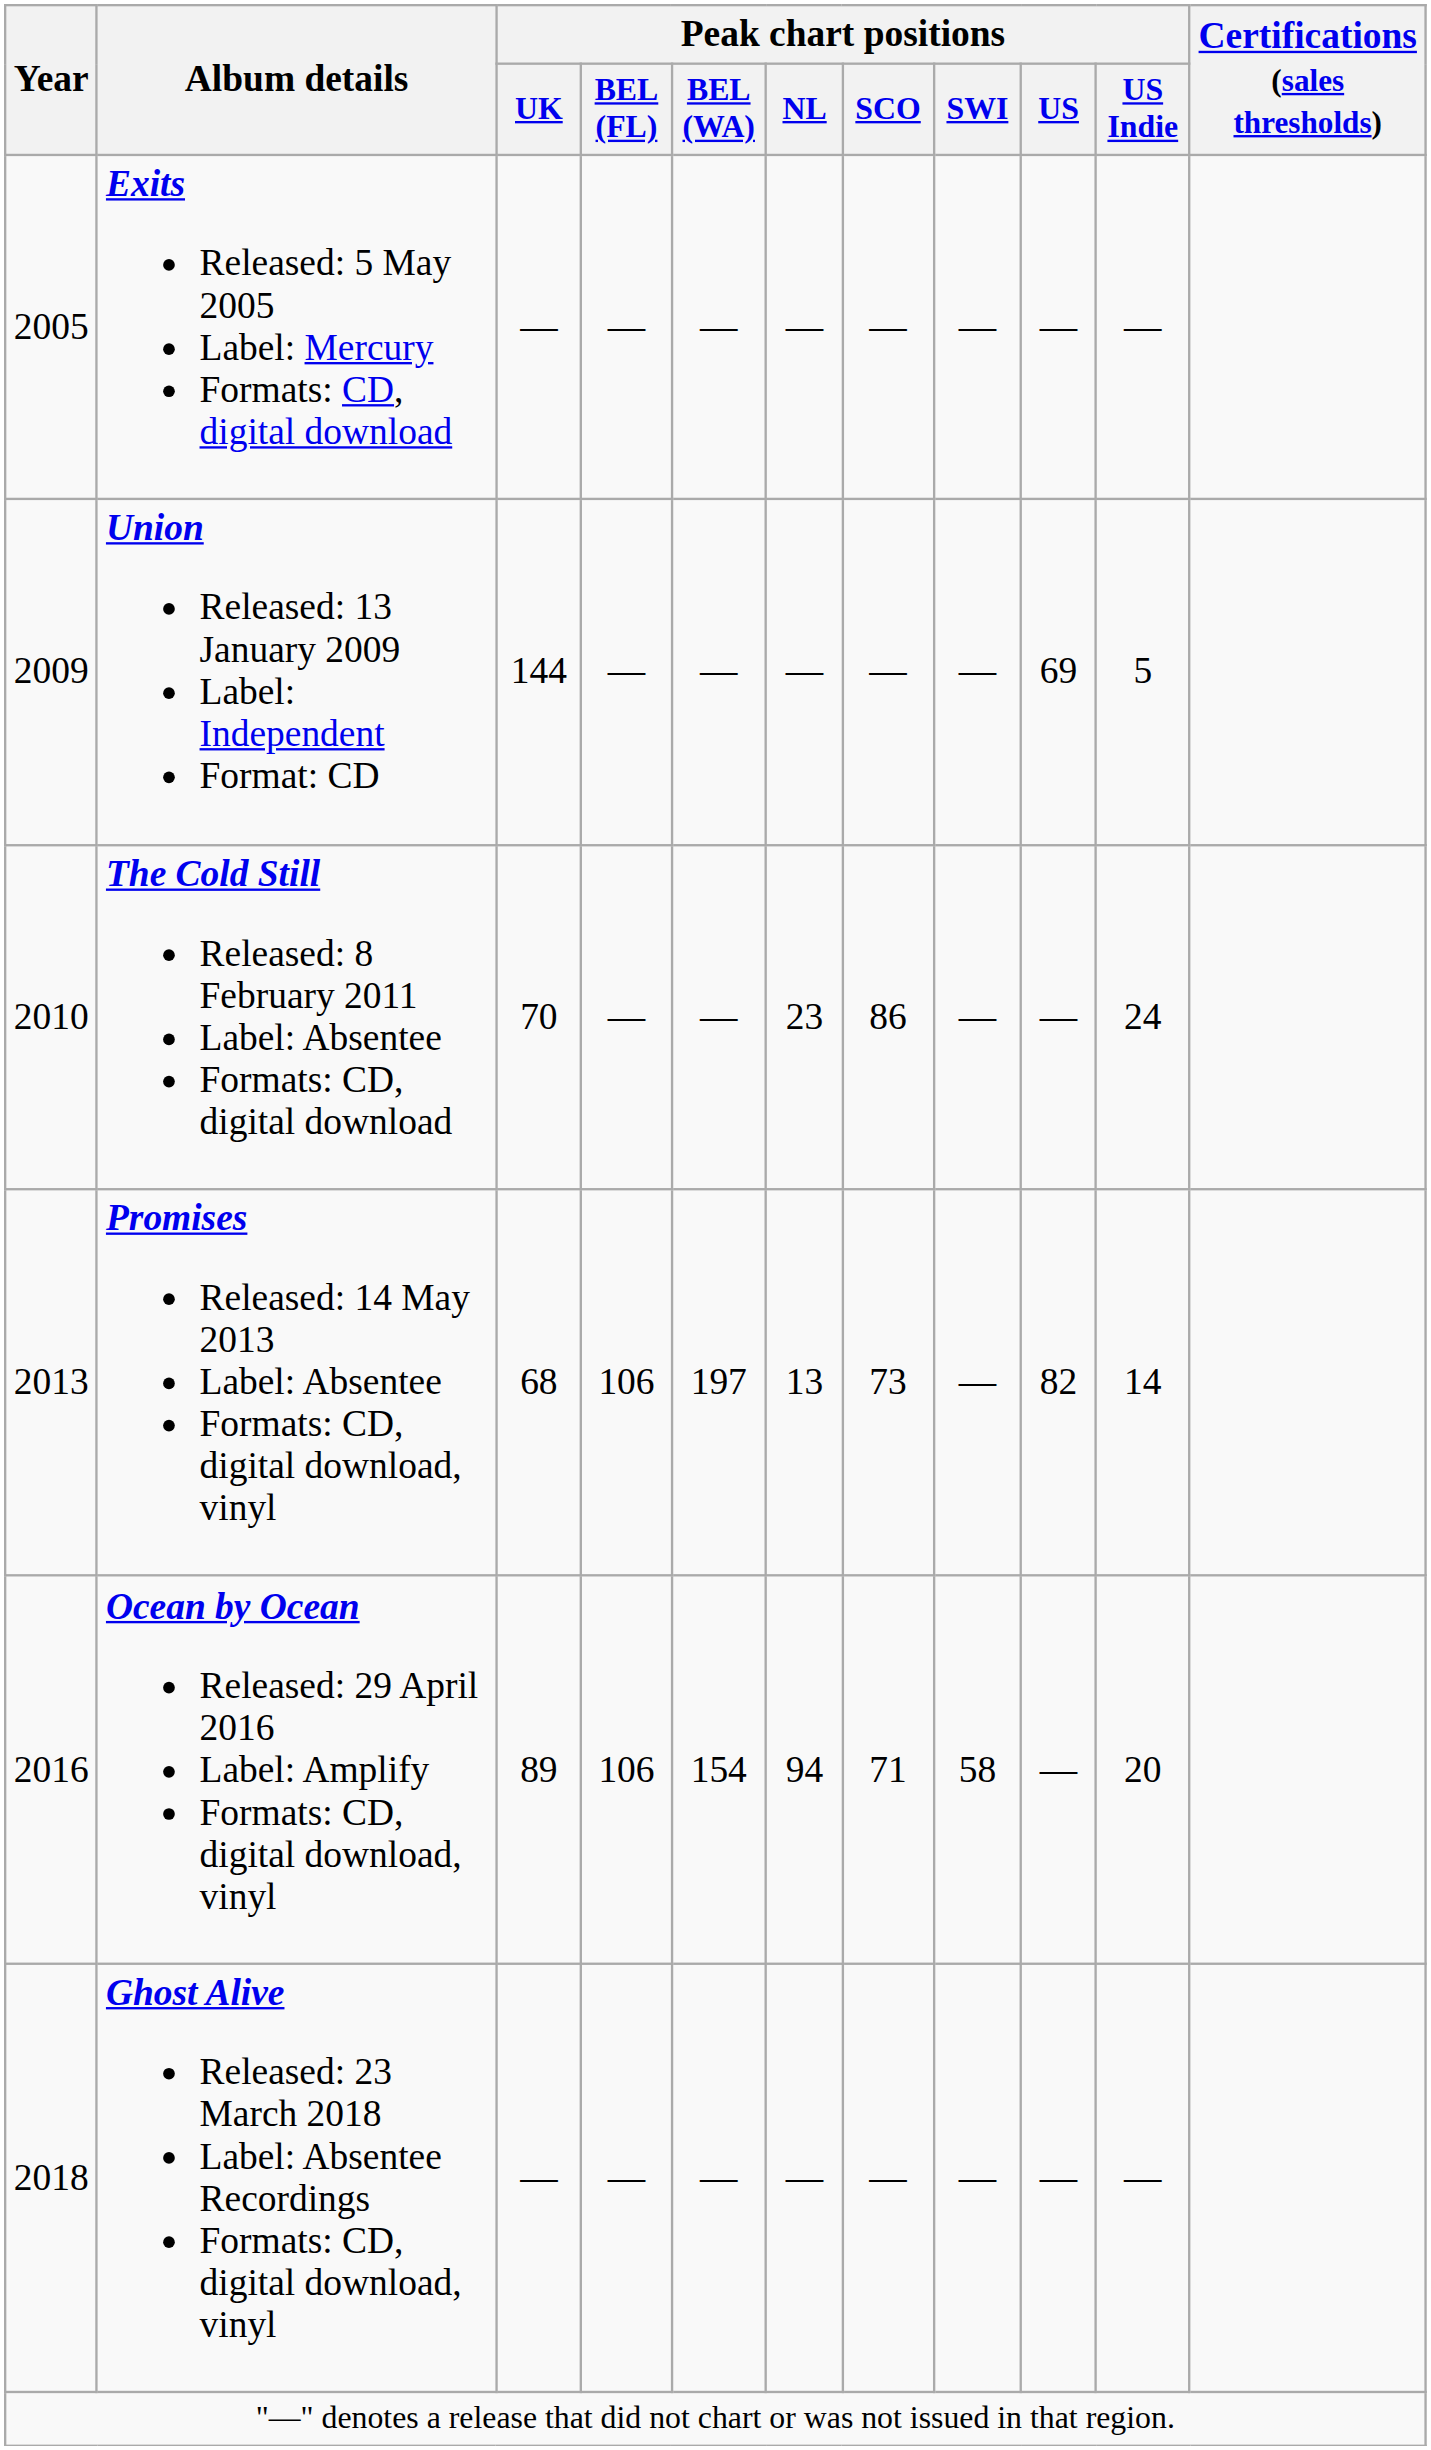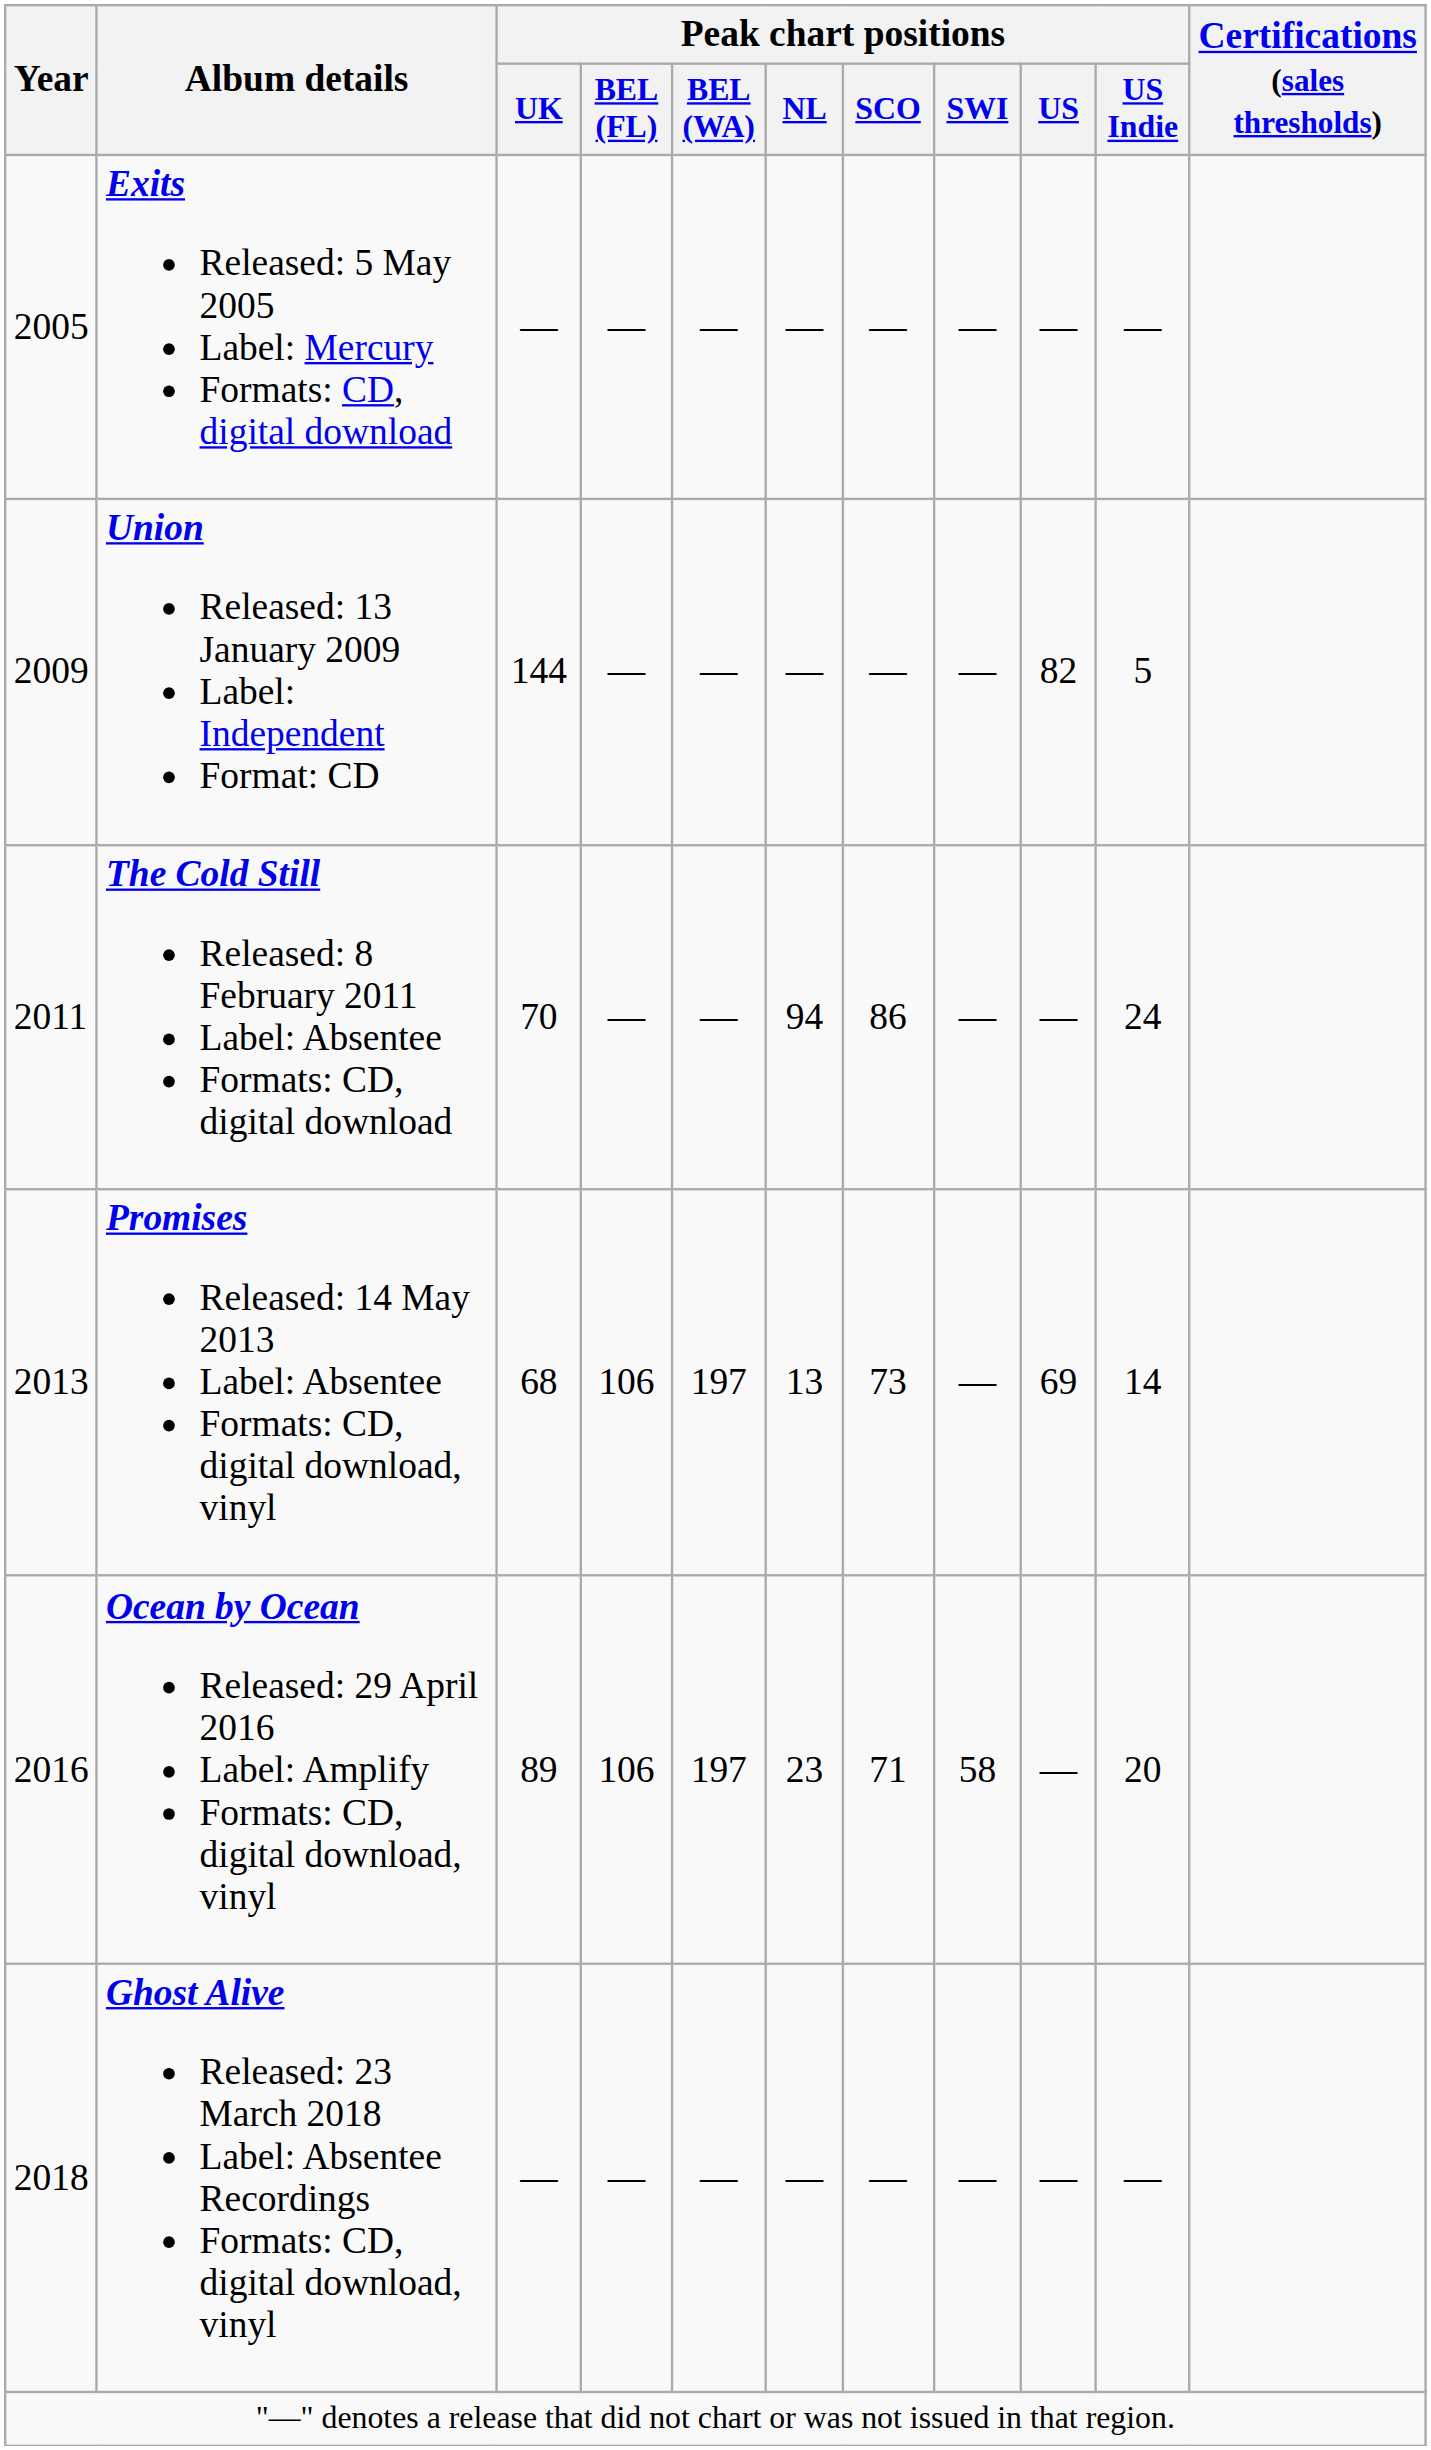row 4 | Peak chart positions / US: 69 -> 82
row 5 | Year: 2010 -> 2011
row 5 | Peak chart positions / NL: 23 -> 94
row 6 | Peak chart positions / US: 82 -> 69
row 7 | Peak chart positions / BEL (WA): 154 -> 197
row 7 | Peak chart positions / NL: 94 -> 23
